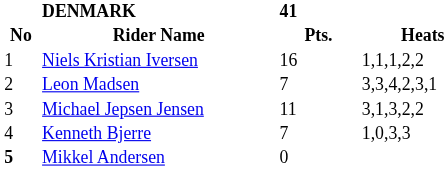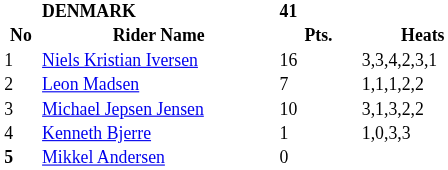Niels Kristian Iversen | Heats: 1,1,1,2,2 -> 3,3,4,2,3,1
Leon Madsen | Heats: 3,3,4,2,3,1 -> 1,1,1,2,2
Michael Jepsen Jensen | 41 / Pts.: 11 -> 10
Kenneth Bjerre | 41 / Pts.: 7 -> 1
